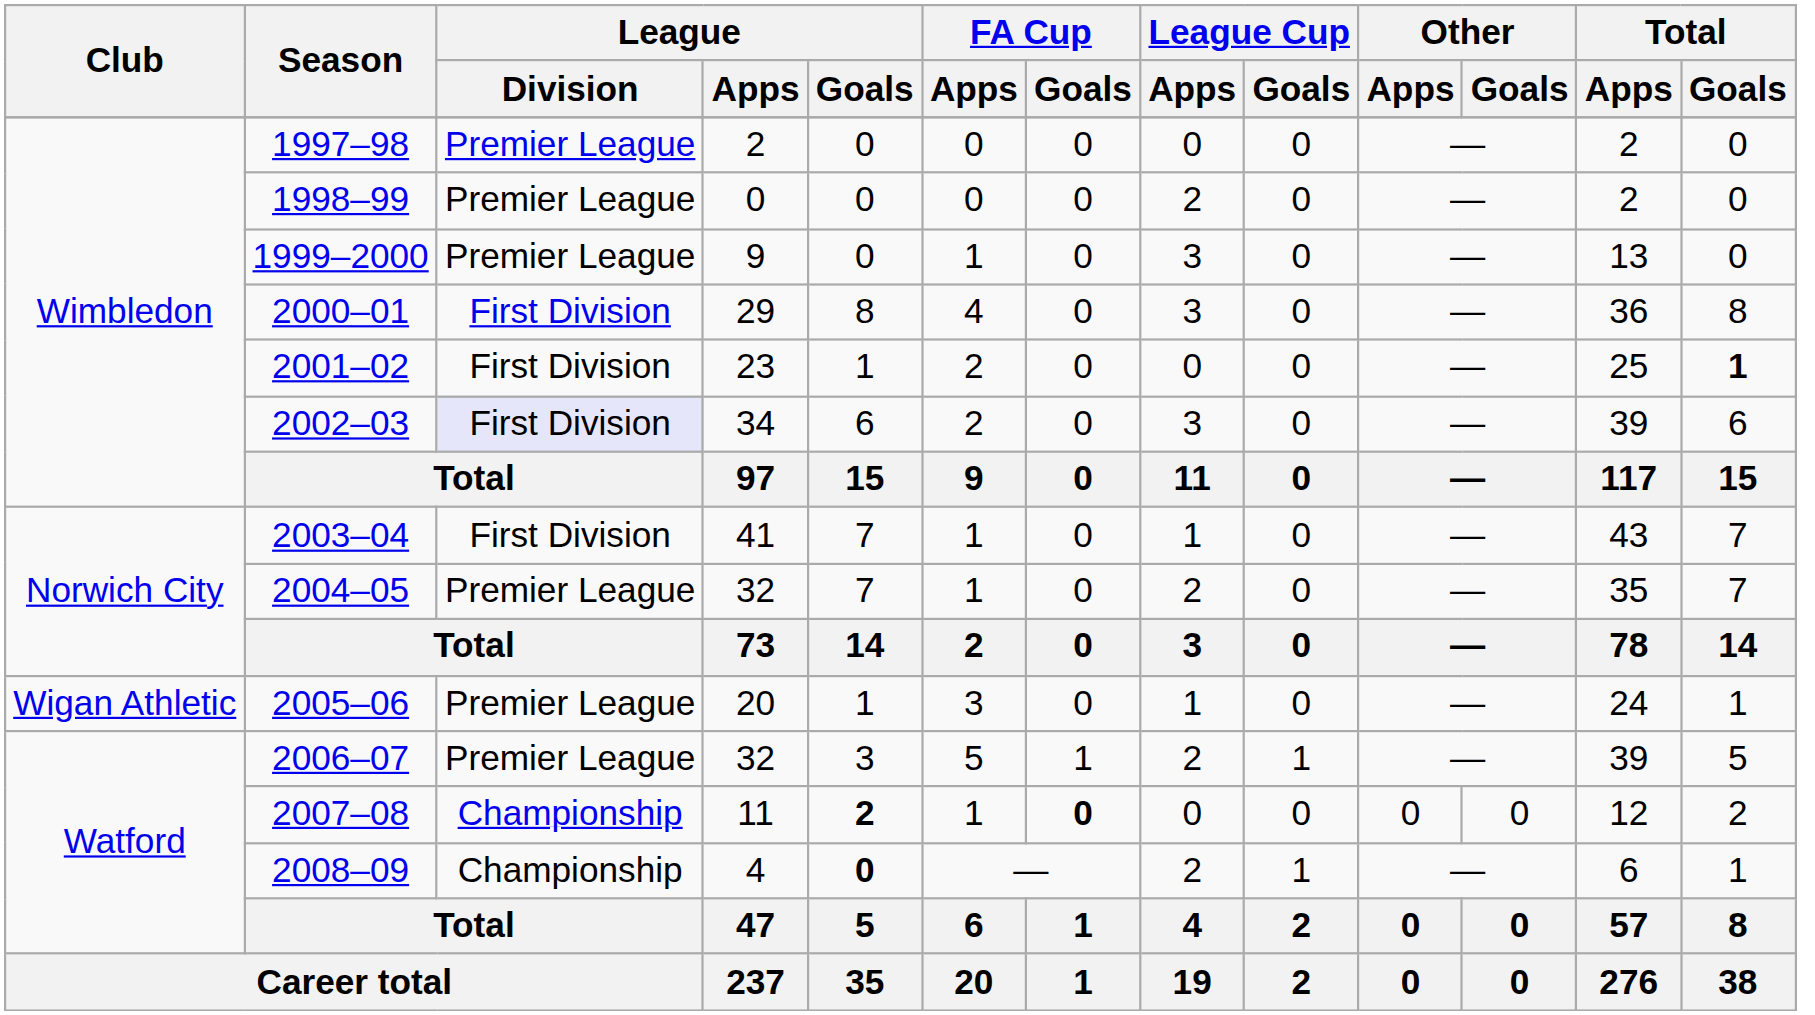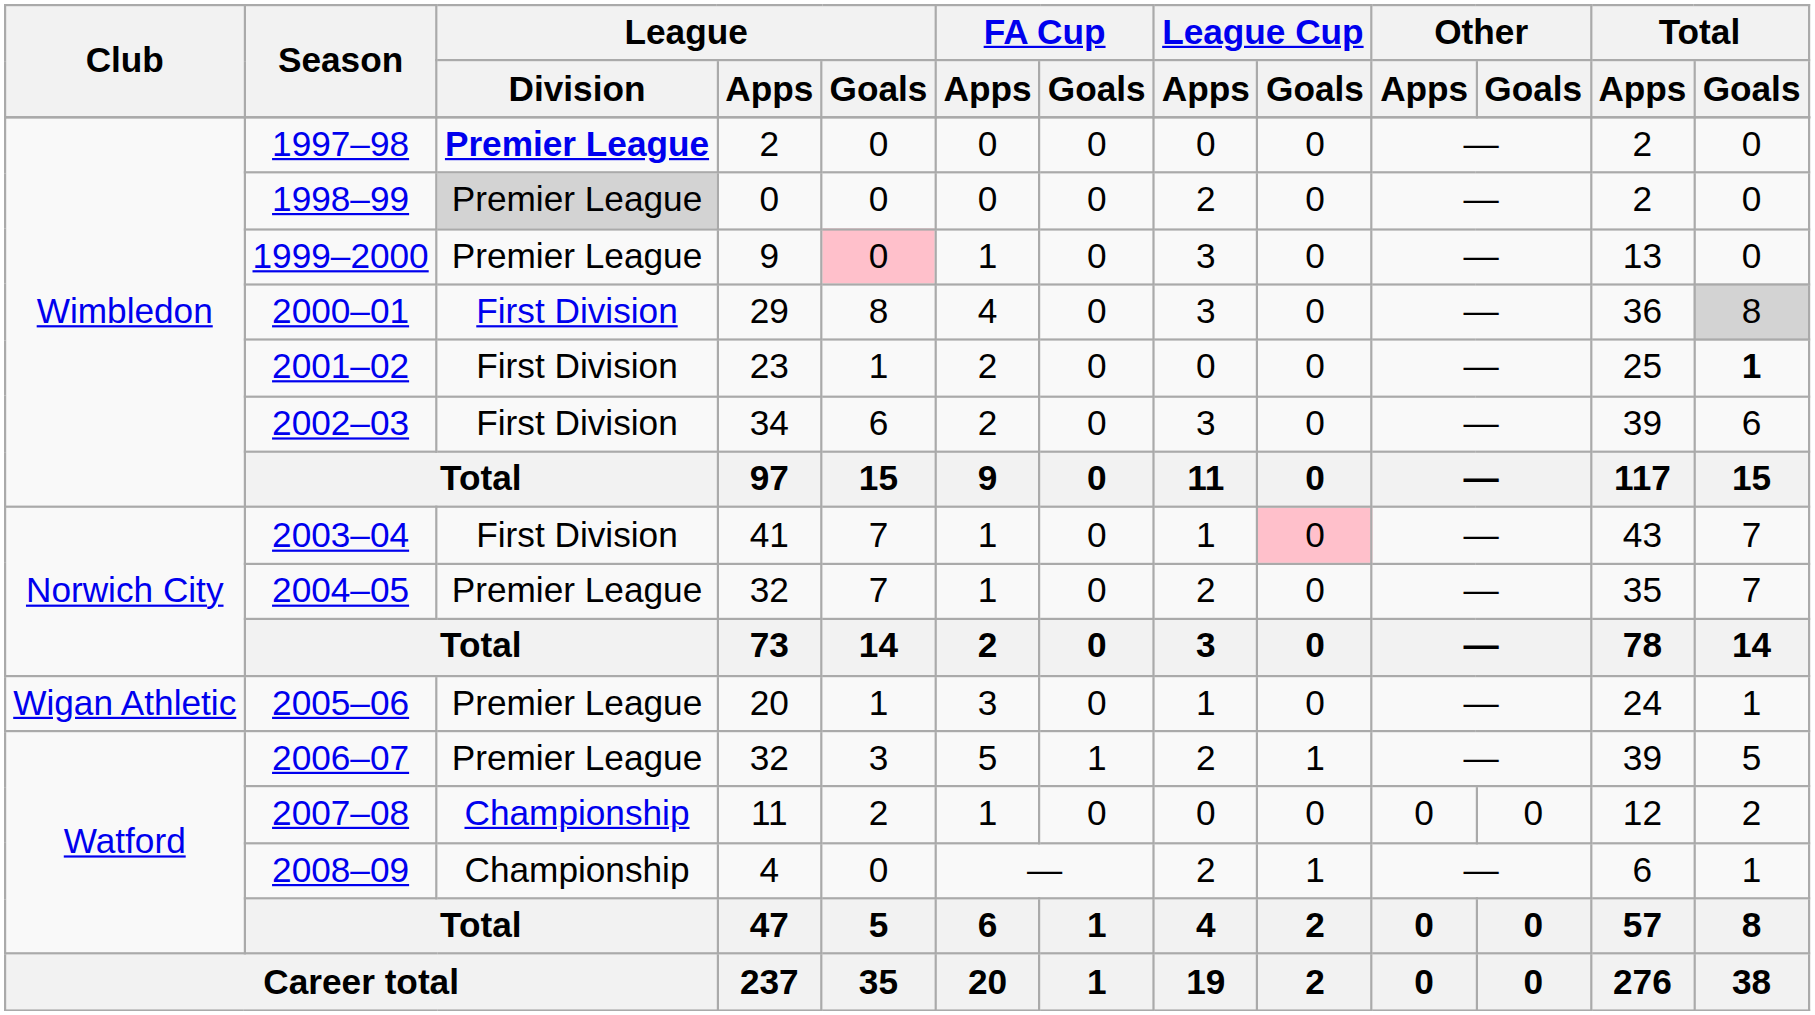1997–98 | League / Division: normal -> bold
1998–99 | League / Division: no background -> lightgrey background
1999–2000 | League / Goals: no background -> pink background
2000–01 | Total / Goals: no background -> lightgrey background
2002–03 | League / Division: lavender background -> no background
2003–04 | League Cup / Goals: no background -> pink background
2007–08 | League / Goals: bold -> normal
2007–08 | FA Cup / Goals: bold -> normal
2008–09 | League / Goals: bold -> normal
